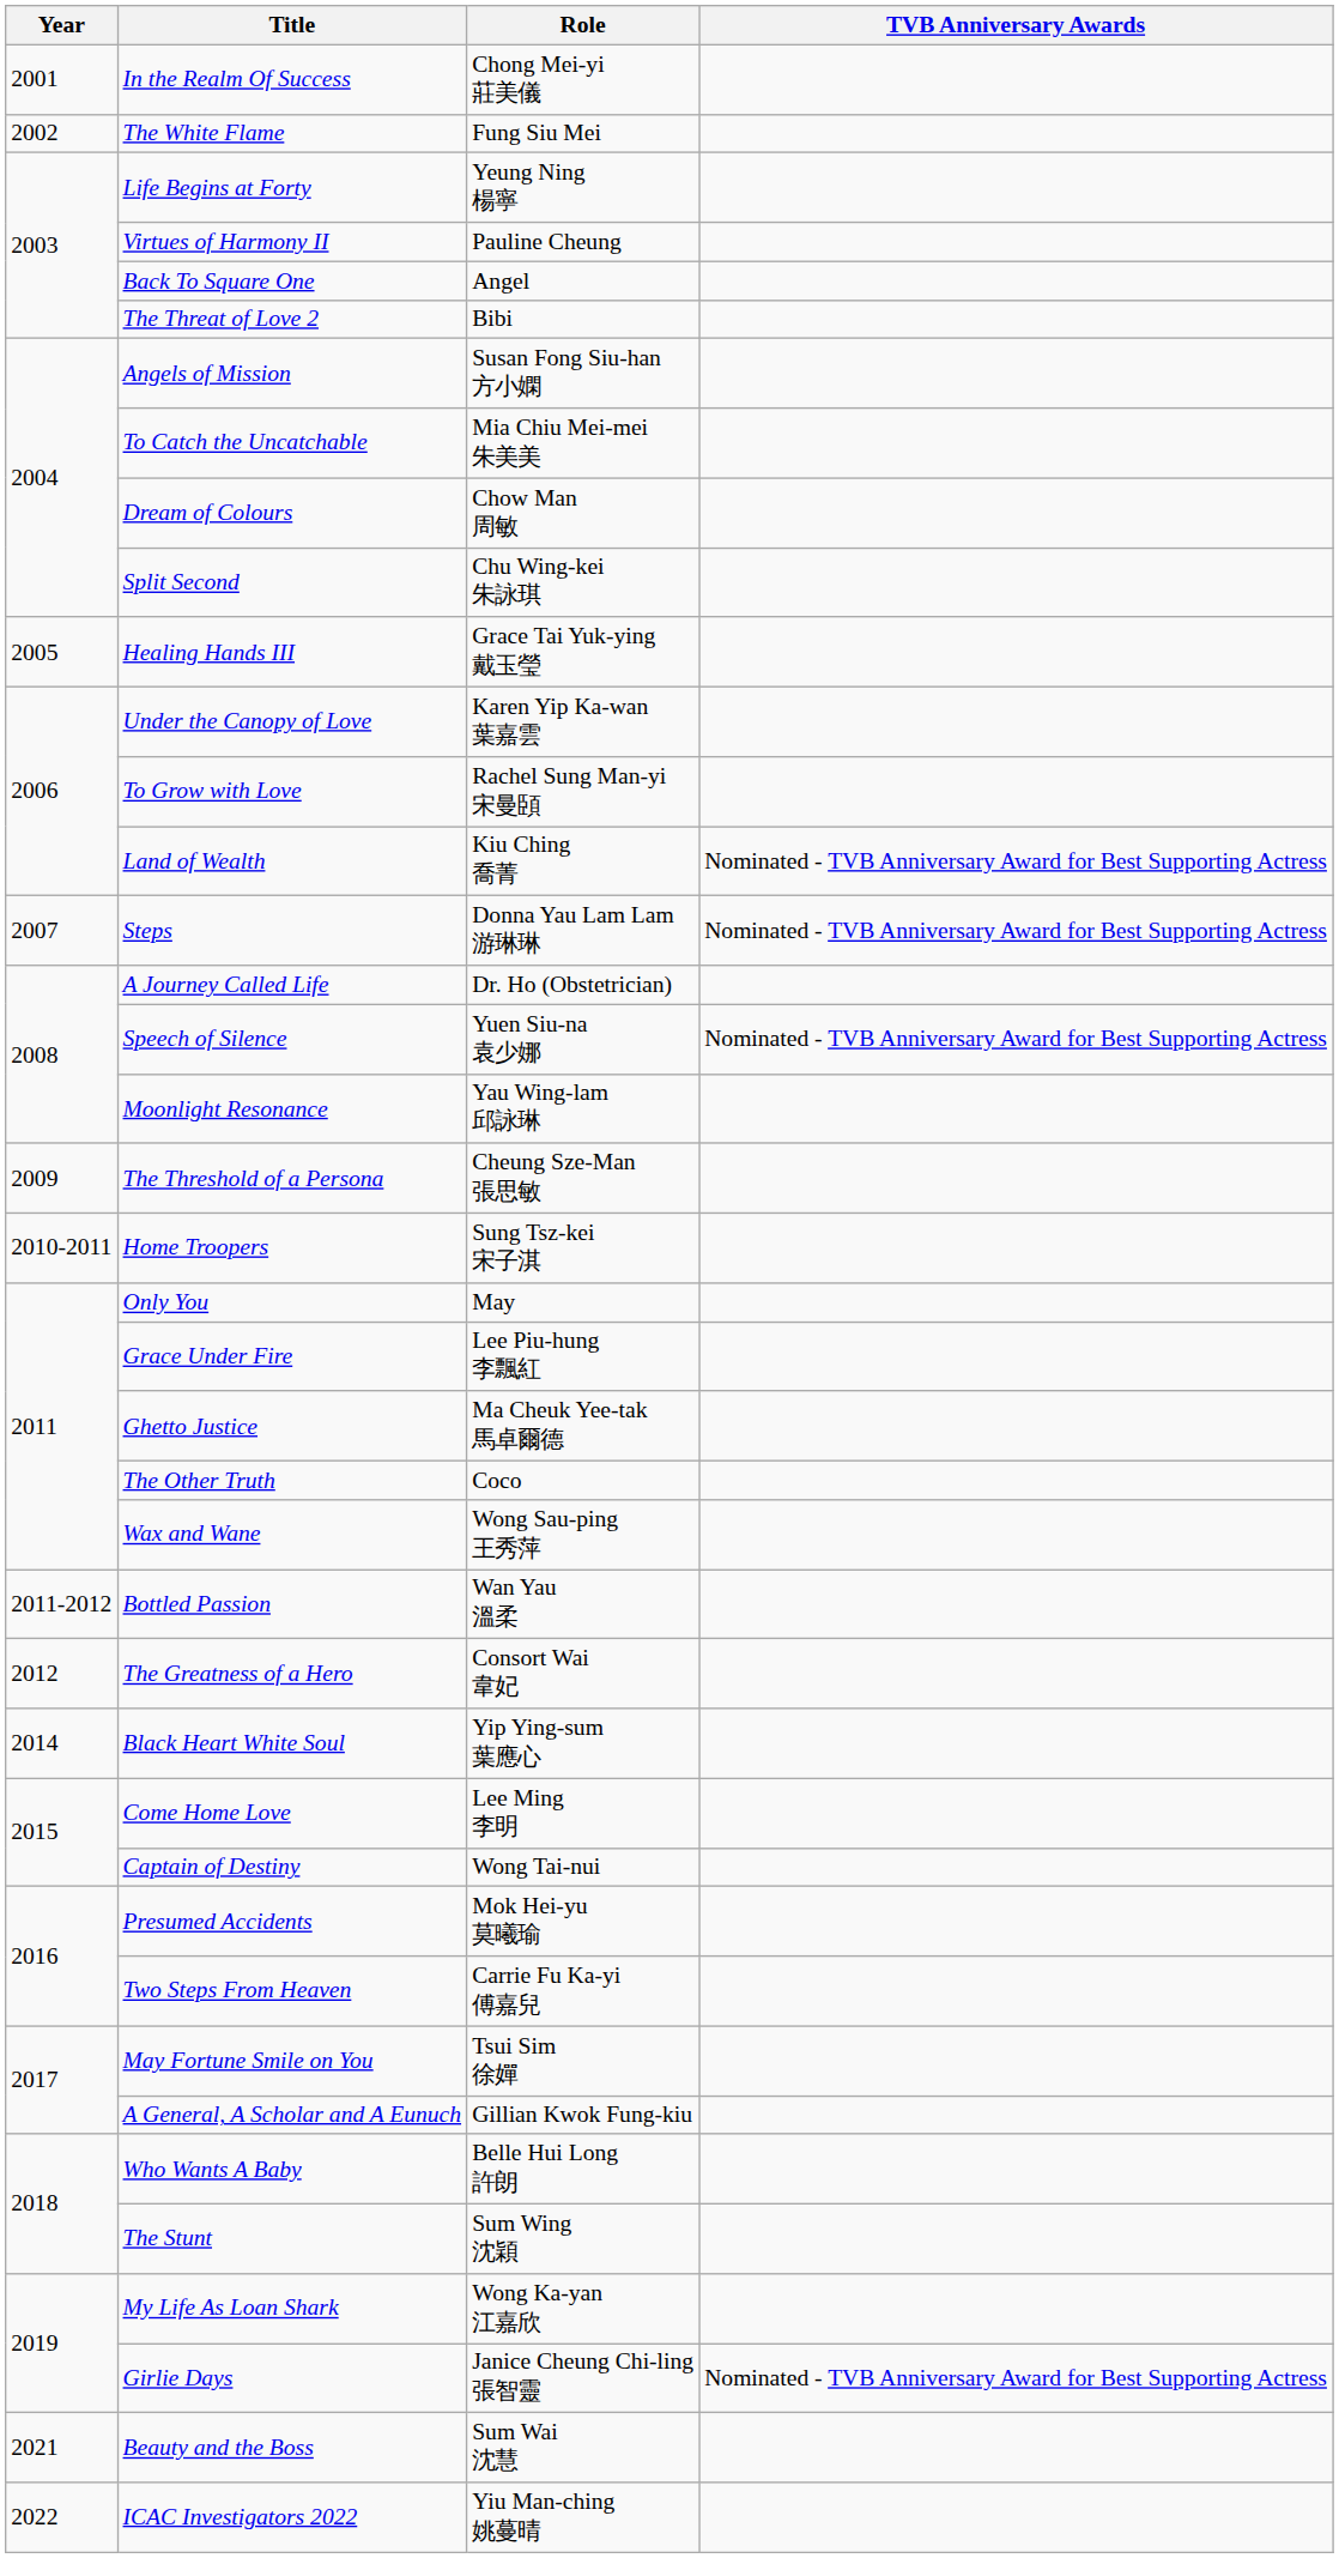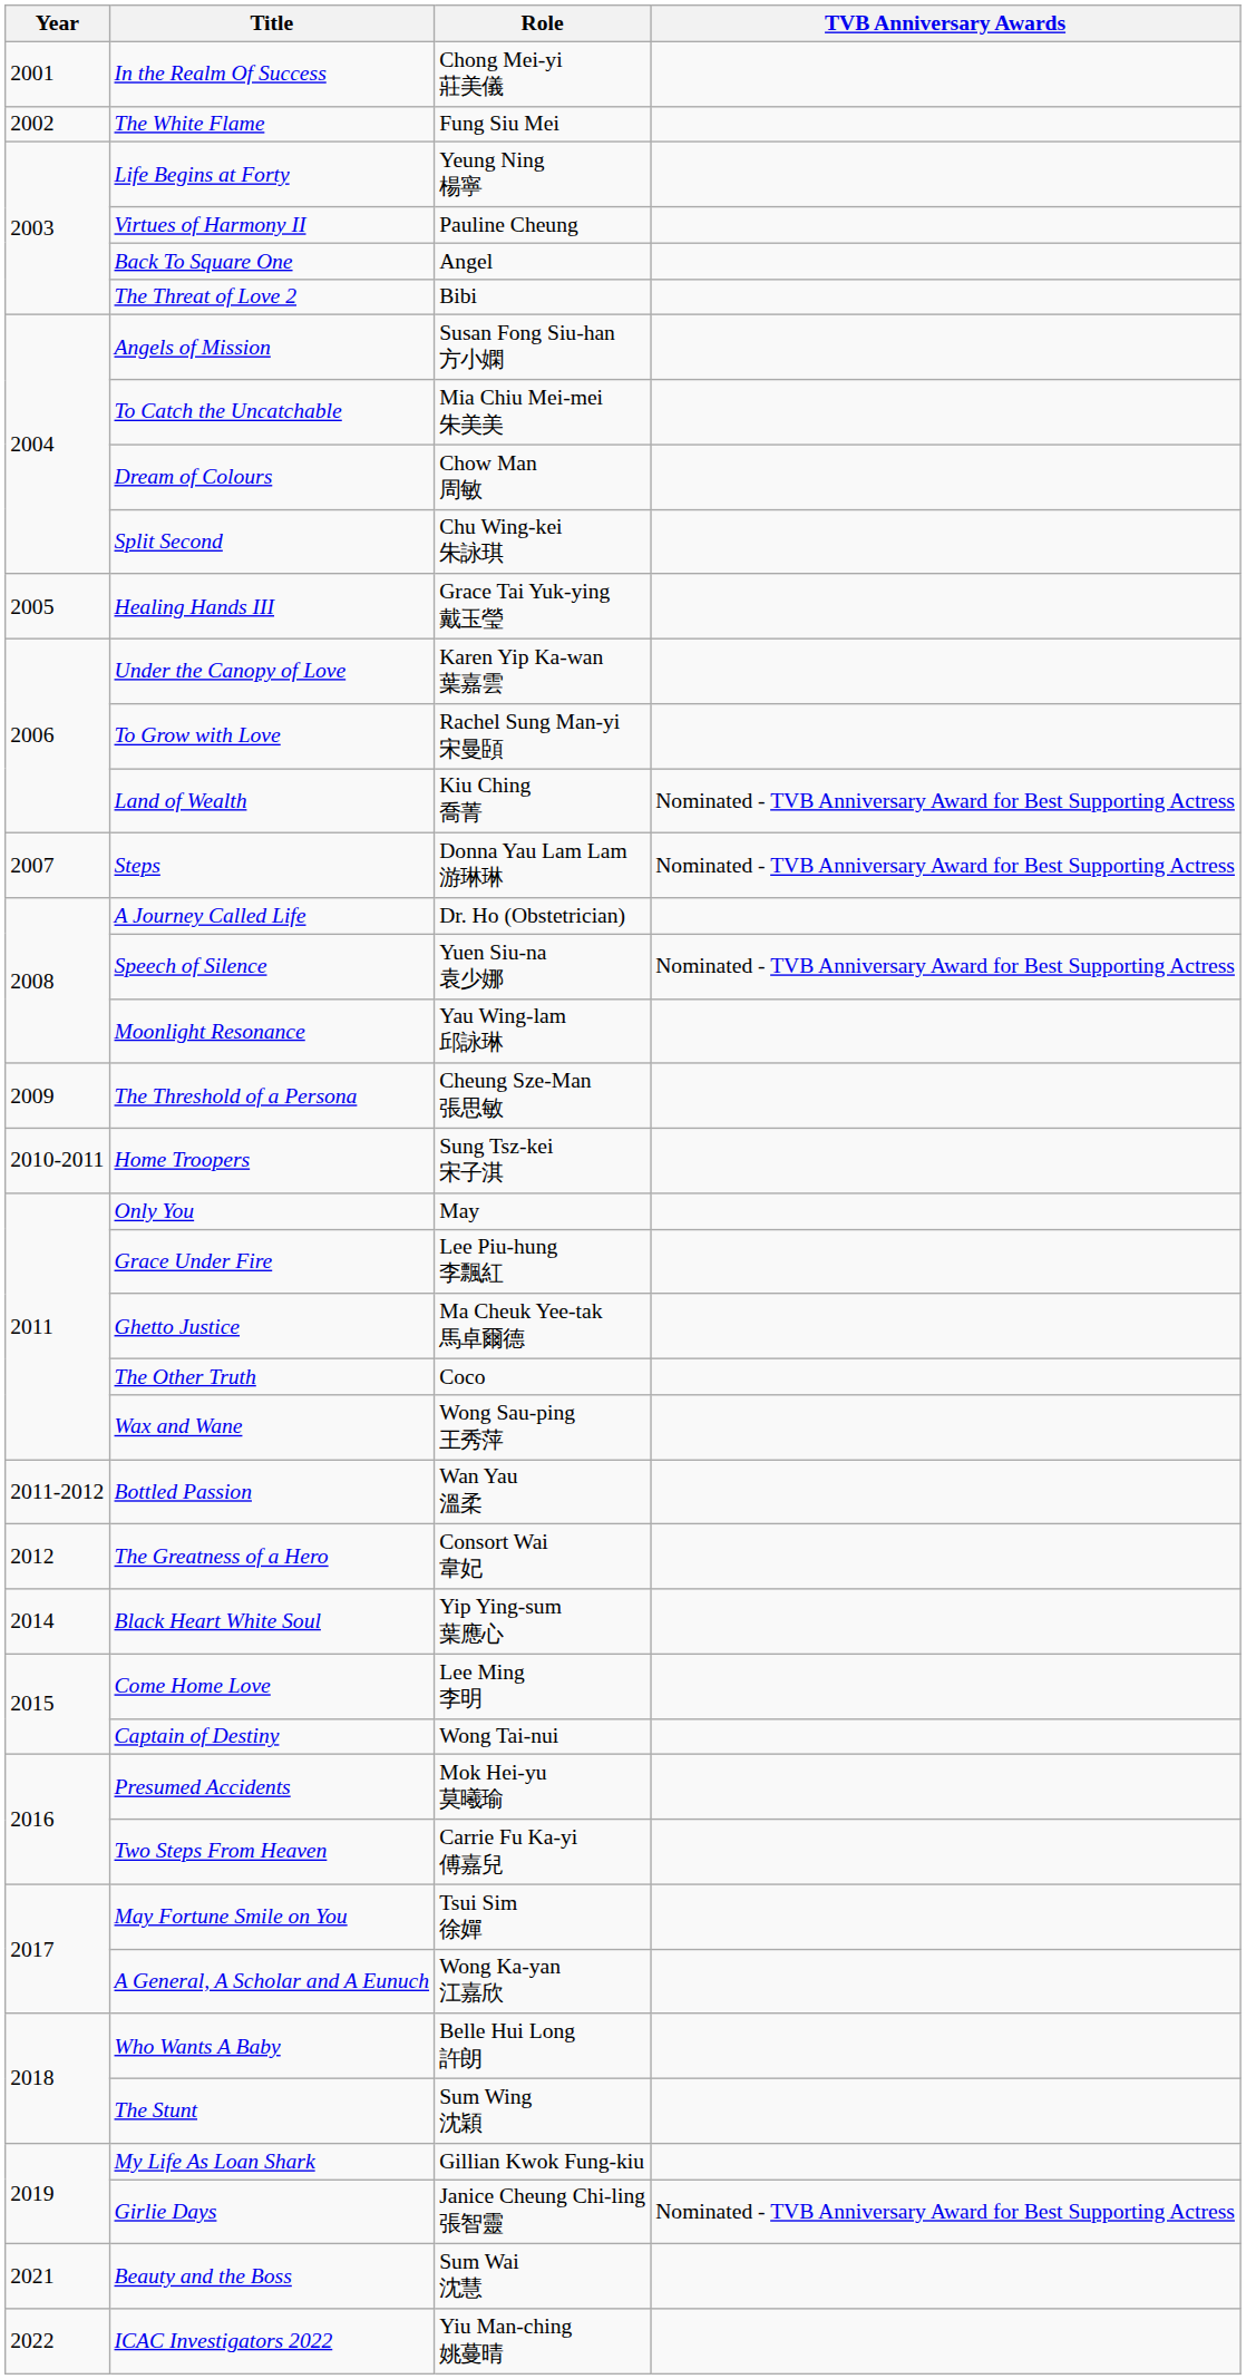A General, A Scholar and A Eunuch | Role: Gillian Kwok Fung-kiu -> Wong Ka-yan 江嘉欣
My Life As Loan Shark | Role: Wong Ka-yan 江嘉欣 -> Gillian Kwok Fung-kiu
